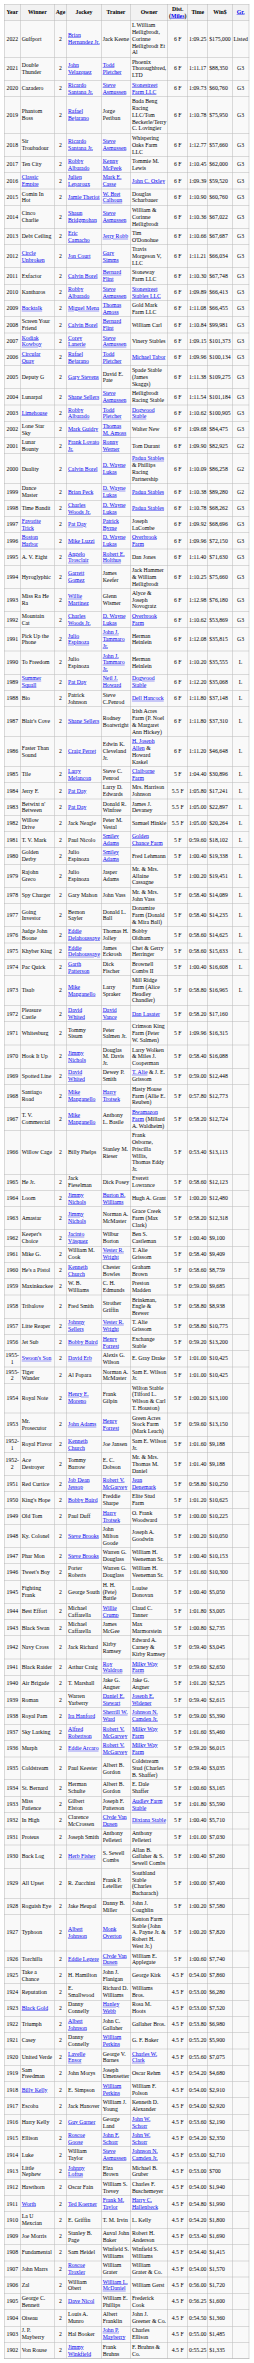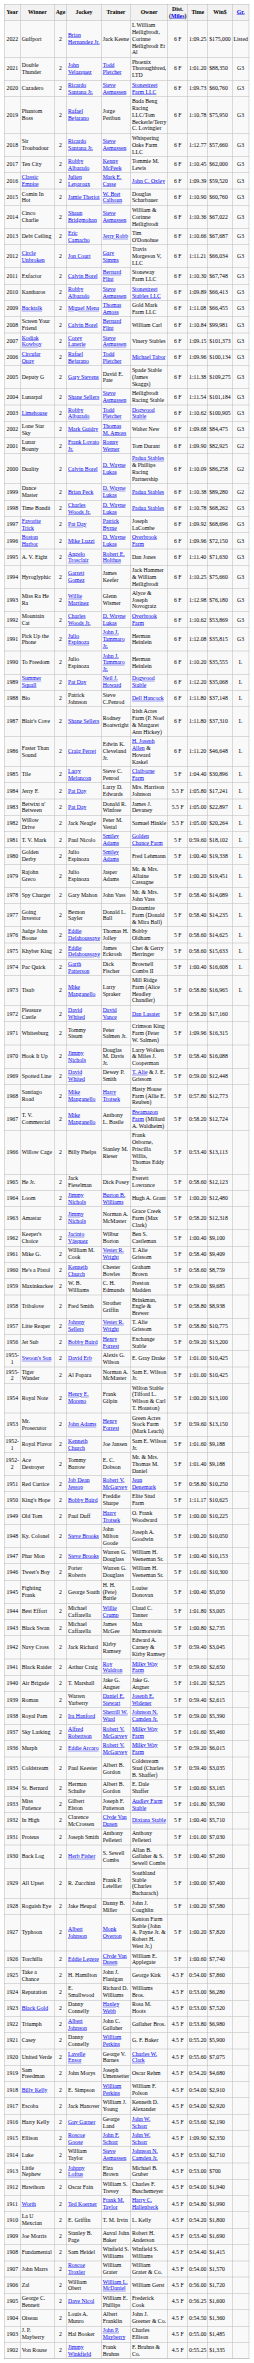Double Thunder | Time: 1:11.17 -> 1:01.20
King's Hope | Time: 1:01.20 -> 1:11.17
Ellison | Time: 0:54.20 -> 1:09.90
